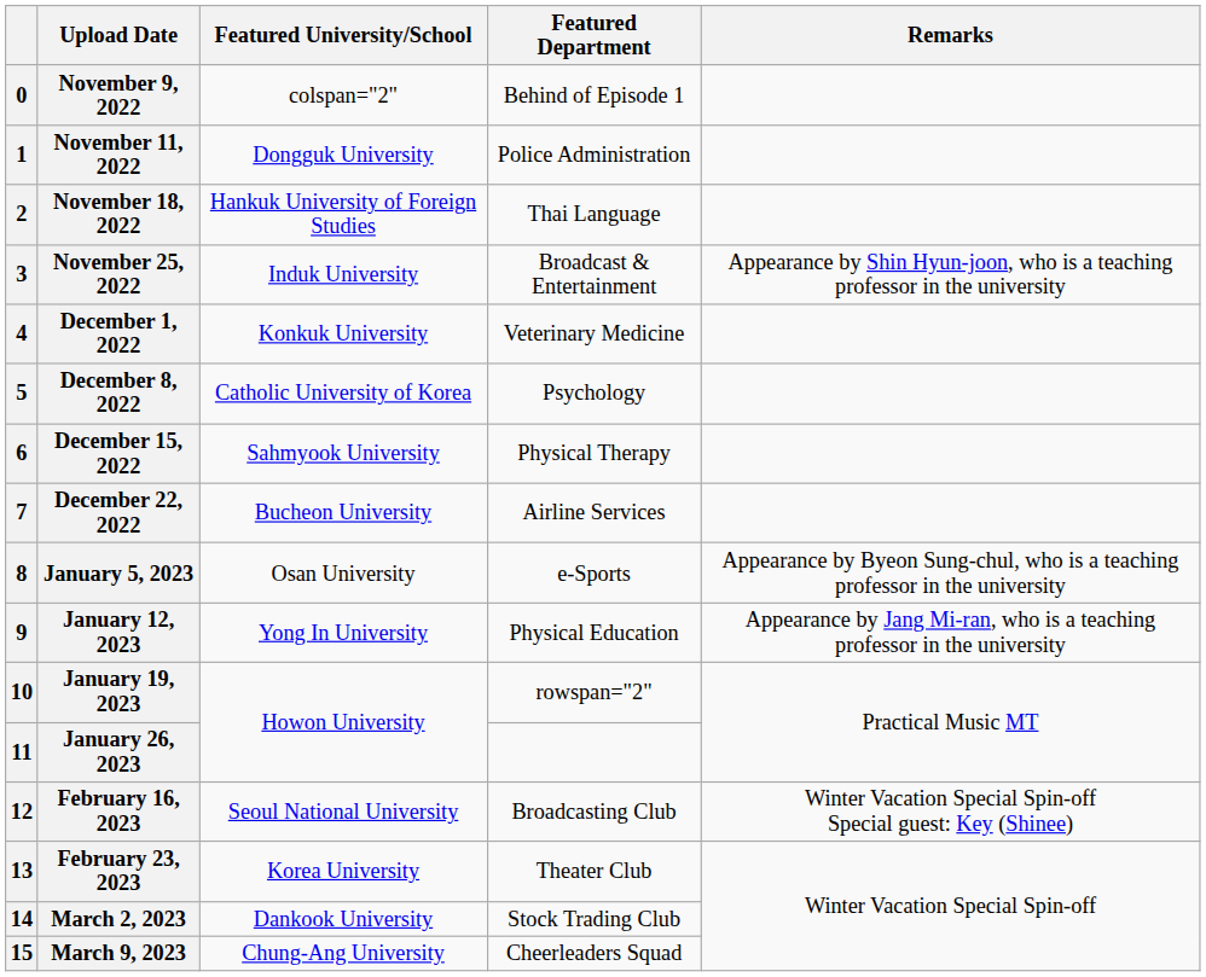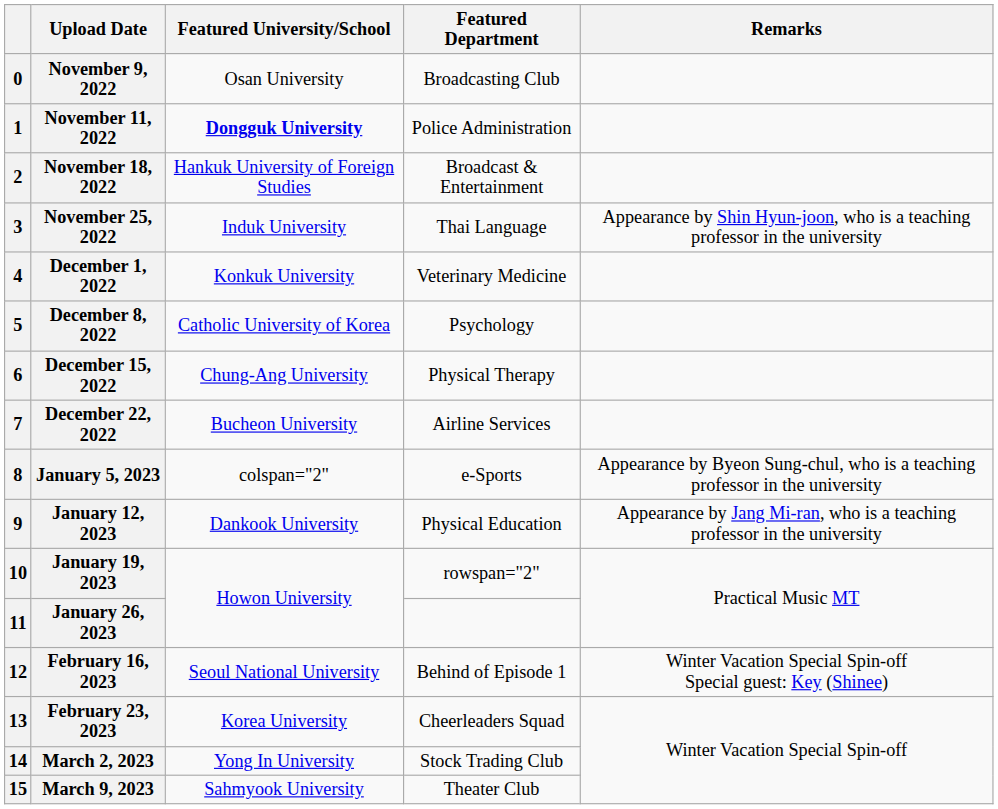November 9, 2022 | Featured University/School: colspan="2" -> Osan University
November 9, 2022 | Featured Department: Behind of Episode 1 -> Broadcasting Club
November 11, 2022 | Featured University/School: normal -> bold
November 18, 2022 | Featured Department: Thai Language -> Broadcast & Entertainment
November 25, 2022 | Featured Department: Broadcast & Entertainment -> Thai Language
December 15, 2022 | Featured University/School: Sahmyook University -> Chung-Ang University
January 5, 2023 | Featured University/School: Osan University -> colspan="2"
January 12, 2023 | Featured University/School: Yong In University -> Dankook University
February 16, 2023 | Featured Department: Broadcasting Club -> Behind of Episode 1
February 23, 2023 | Featured Department: Theater Club -> Cheerleaders Squad
March 2, 2023 | Featured University/School: Dankook University -> Yong In University
March 9, 2023 | Featured University/School: Chung-Ang University -> Sahmyook University
March 9, 2023 | Featured Department: Cheerleaders Squad -> Theater Club
